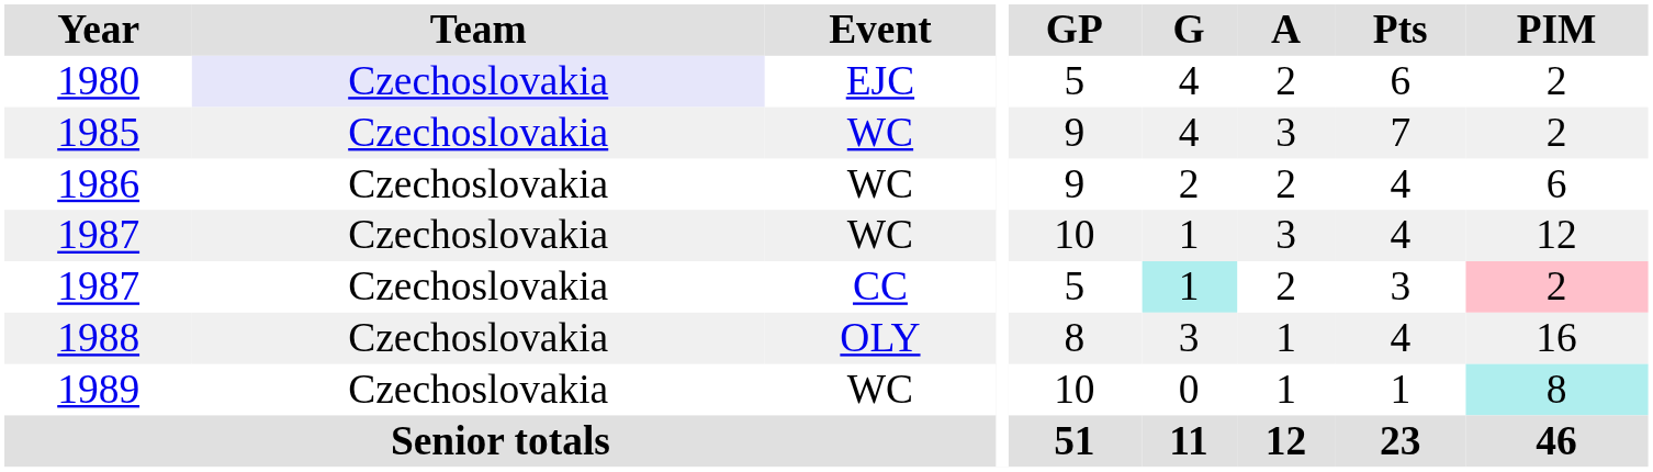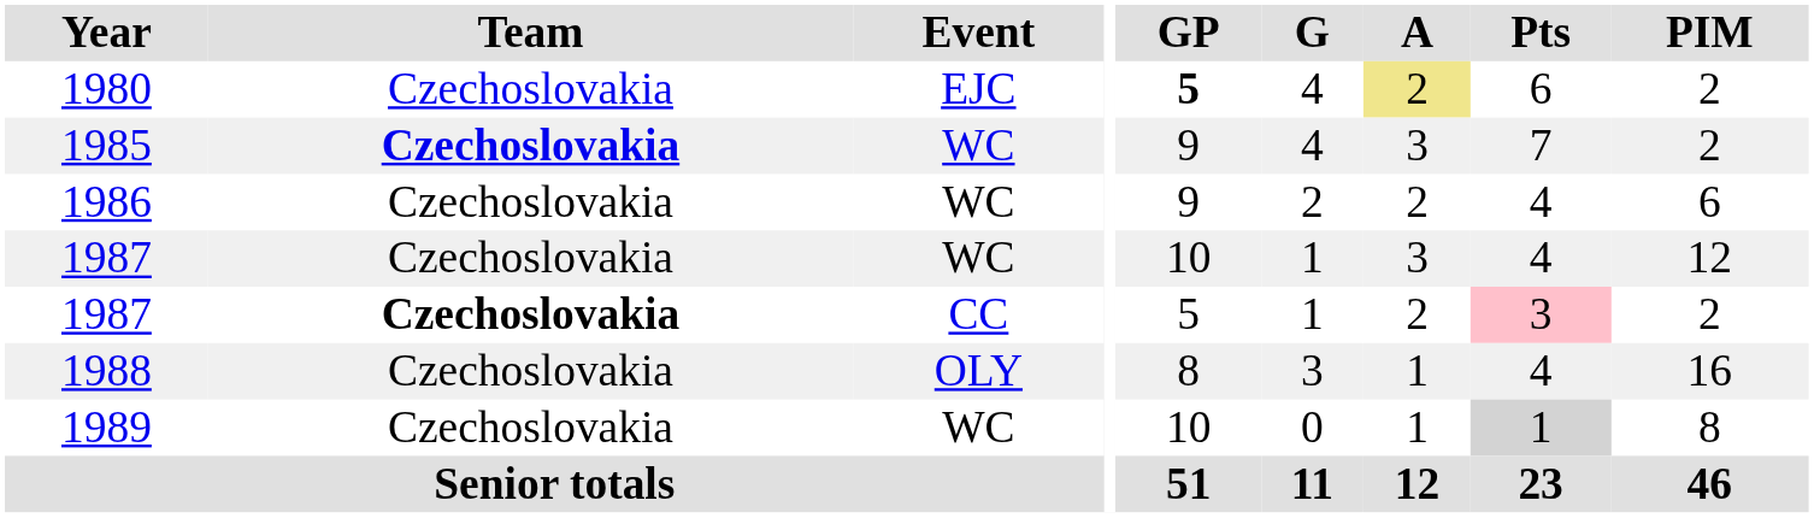1980 | Team: lavender background -> no background
1980 | GP: normal -> bold
1980 | A: no background -> khaki background
1985 | Team: normal -> bold
1987 / CC | Team: normal -> bold
1987 / CC | G: paleturquoise background -> no background
1987 / CC | Pts: no background -> pink background
1987 / CC | PIM: pink background -> no background
1989 | Pts: no background -> lightgrey background
1989 | PIM: paleturquoise background -> no background
